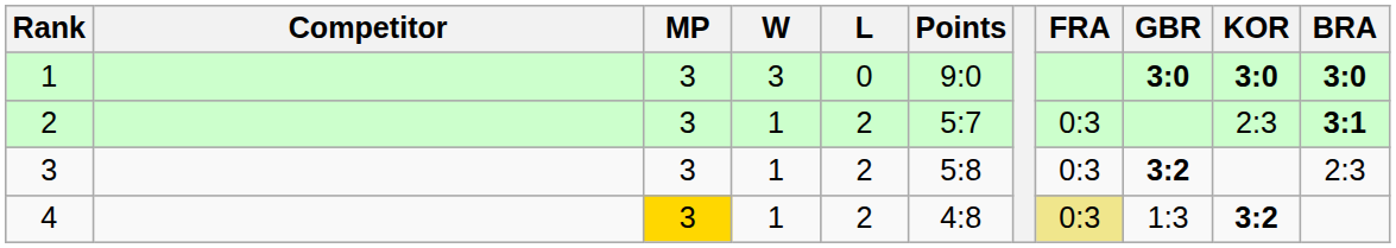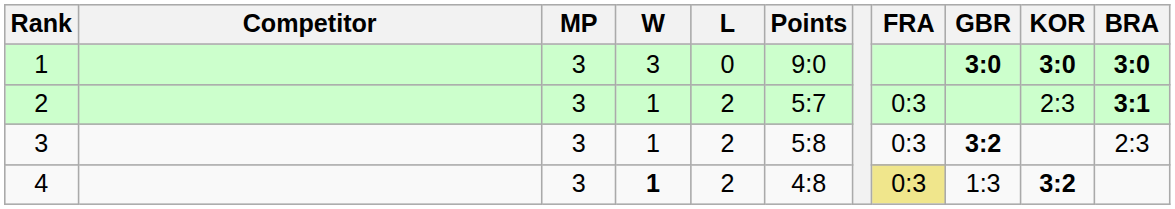4 | MP: gold background -> no background
4 | W: normal -> bold
